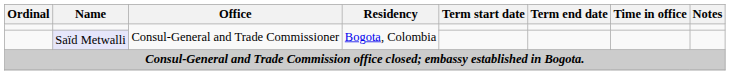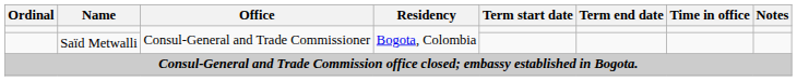Saïd Metwalli | Name: lavender background -> no background
